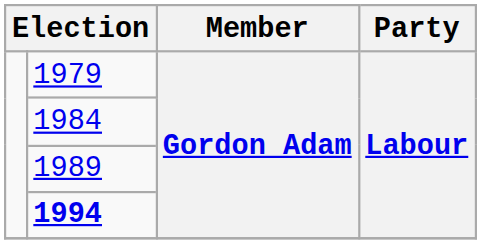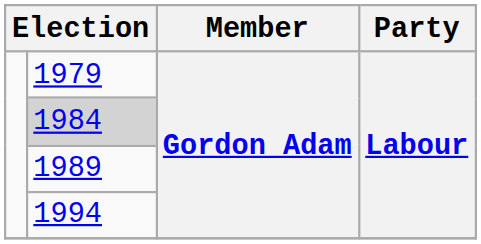1984 | column 2: no background -> lightgrey background
1994 | column 2: bold -> normal
